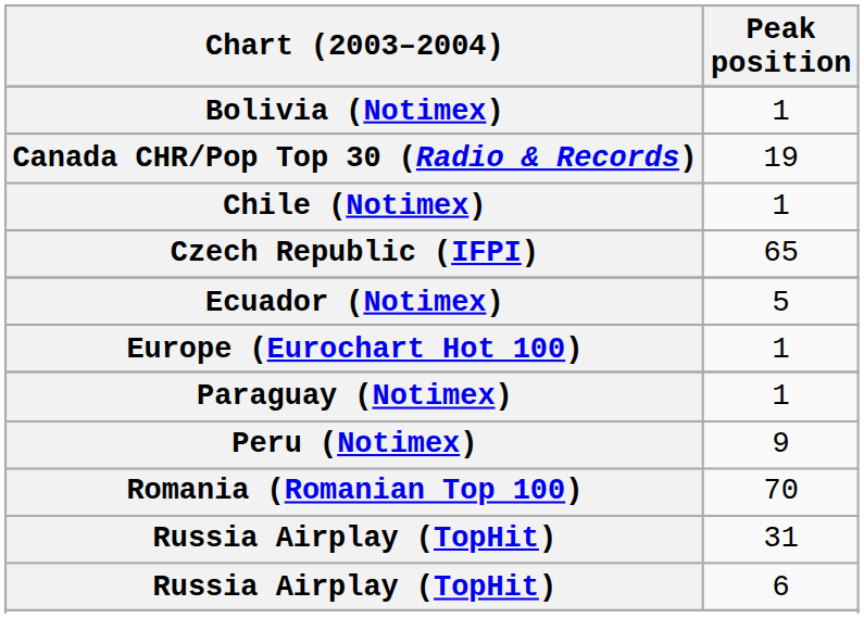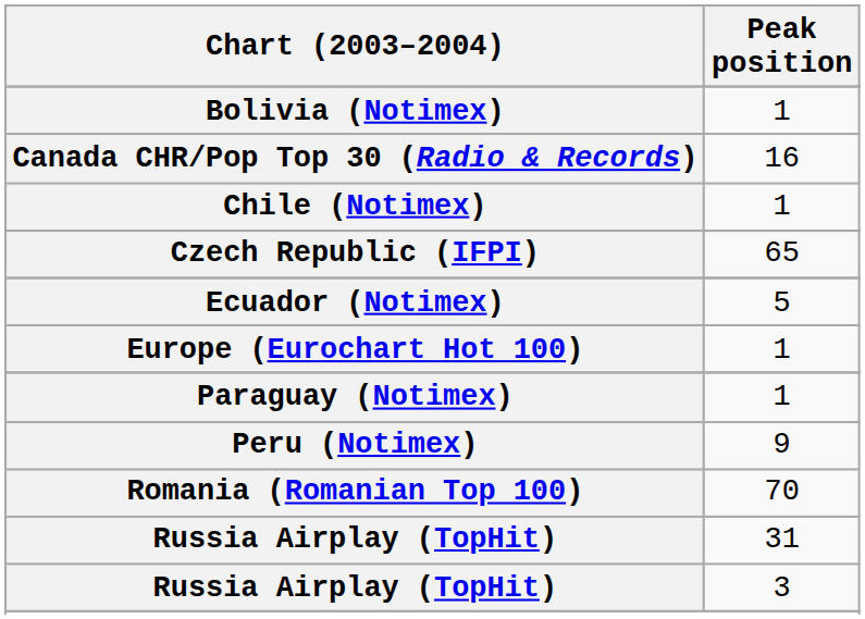row 3 | Peak position: 19 -> 16
row 12 | Peak position: 6 -> 3
